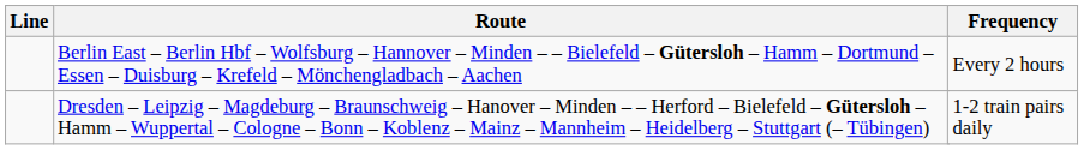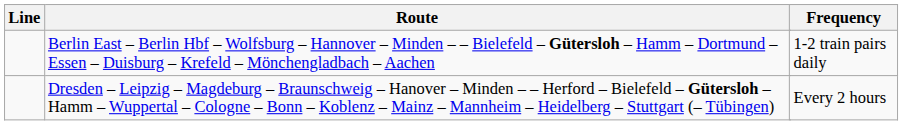row 2 | Frequency: Every 2 hours -> 1-2 train pairs daily
row 3 | Frequency: 1-2 train pairs daily -> Every 2 hours
